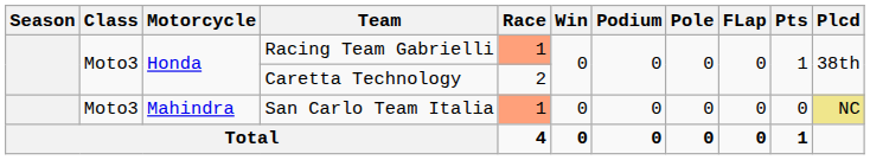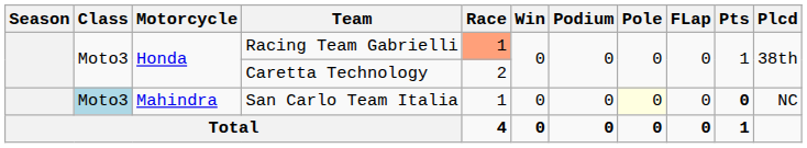San Carlo Team Italia | Class: no background -> lightblue background
San Carlo Team Italia | Race: lightsalmon background -> no background
San Carlo Team Italia | Pole: no background -> lightyellow background
San Carlo Team Italia | Pts: normal -> bold
San Carlo Team Italia | Plcd: khaki background -> no background
